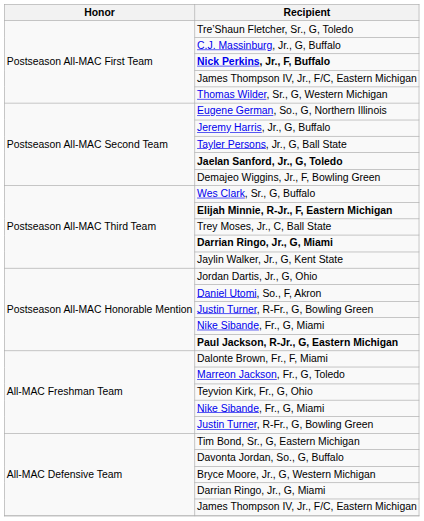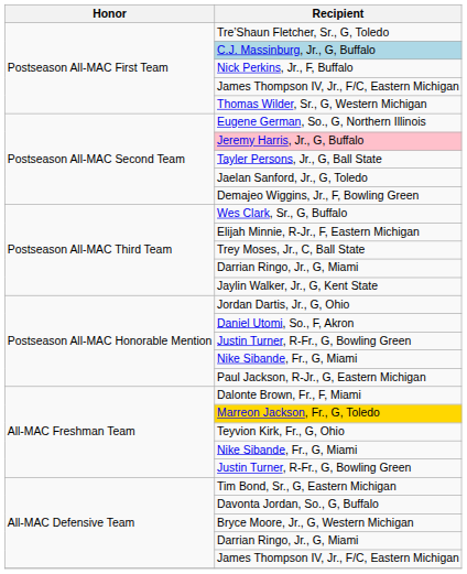row 3 | Recipient: no background -> lightblue background
row 4 | Recipient: bold -> normal
row 8 | Recipient: no background -> pink background
row 10 | Recipient: bold -> normal
row 13 | Recipient: bold -> normal
row 15 | Recipient: bold -> normal
row 21 | Recipient: bold -> normal
row 23 | Recipient: no background -> gold background
